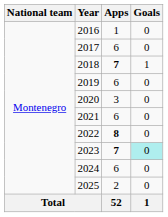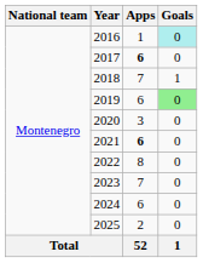2016 | Goals: no background -> paleturquoise background
2017 | Apps: normal -> bold
2018 | Apps: bold -> normal
2019 | Goals: no background -> lightgreen background
2021 | Apps: normal -> bold
2022 | Apps: bold -> normal
2023 | Apps: bold -> normal
2023 | Goals: paleturquoise background -> no background
